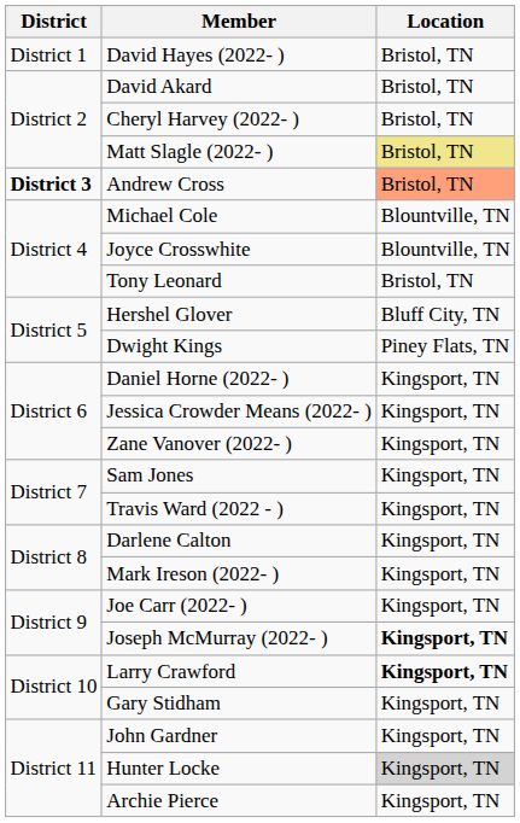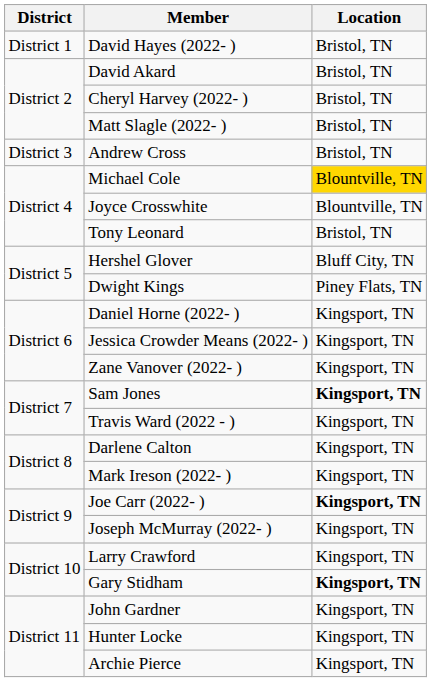Matt Slagle (2022- ) | Location: khaki background -> no background
Andrew Cross | District: bold -> normal
Andrew Cross | Location: lightsalmon background -> no background
Michael Cole | Location: no background -> gold background
Sam Jones | Location: normal -> bold
Joe Carr (2022- ) | Location: normal -> bold
Joseph McMurray (2022- ) | Location: bold -> normal
Larry Crawford | Location: bold -> normal
Gary Stidham | Location: normal -> bold
Hunter Locke | Location: lightgrey background -> no background
